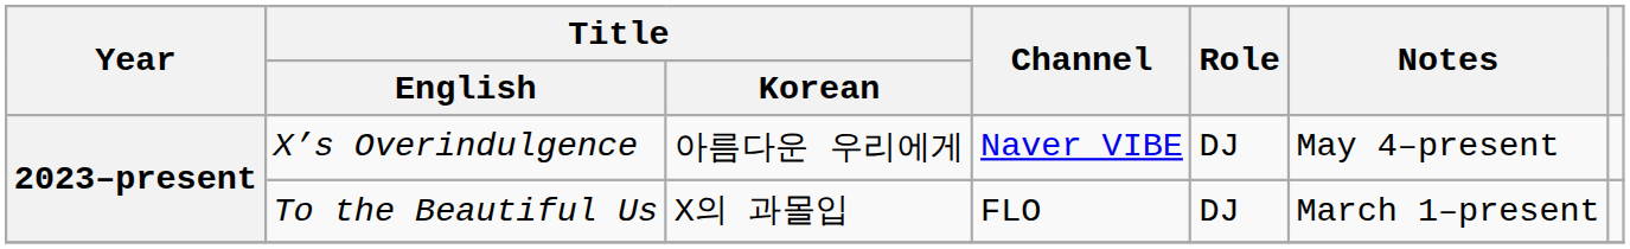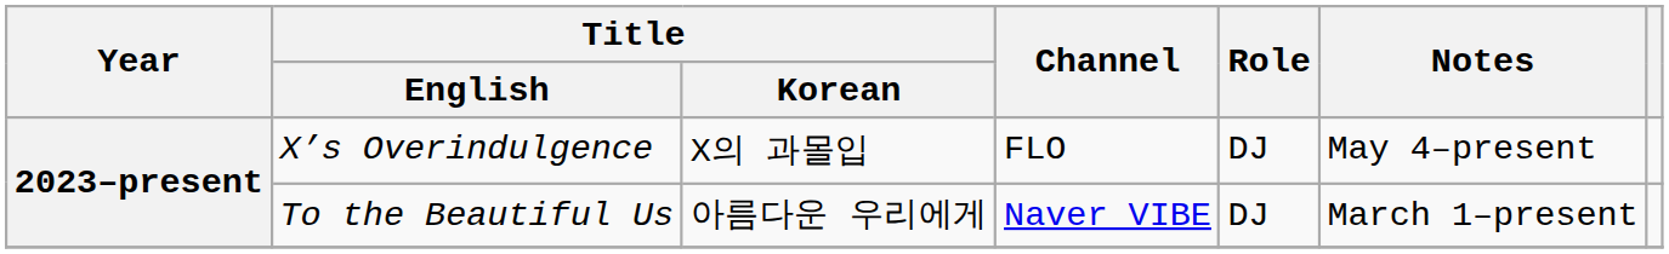X’s Overindulgence | Title / Korean: 아름다운 우리에게 -> X의 과몰입
X’s Overindulgence | Channel: Naver VIBE -> FLO
To the Beautiful Us | Title / Korean: X의 과몰입 -> 아름다운 우리에게
To the Beautiful Us | Channel: FLO -> Naver VIBE
